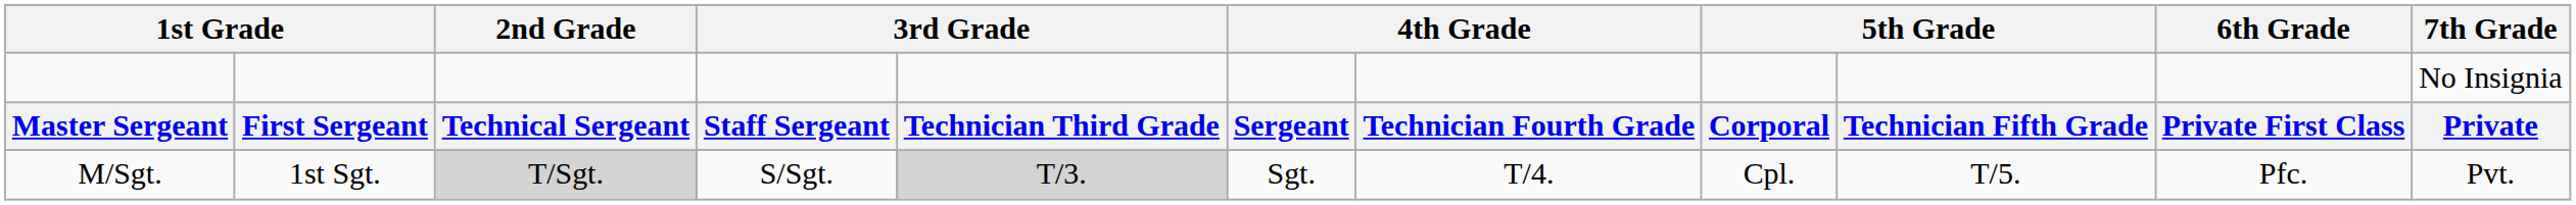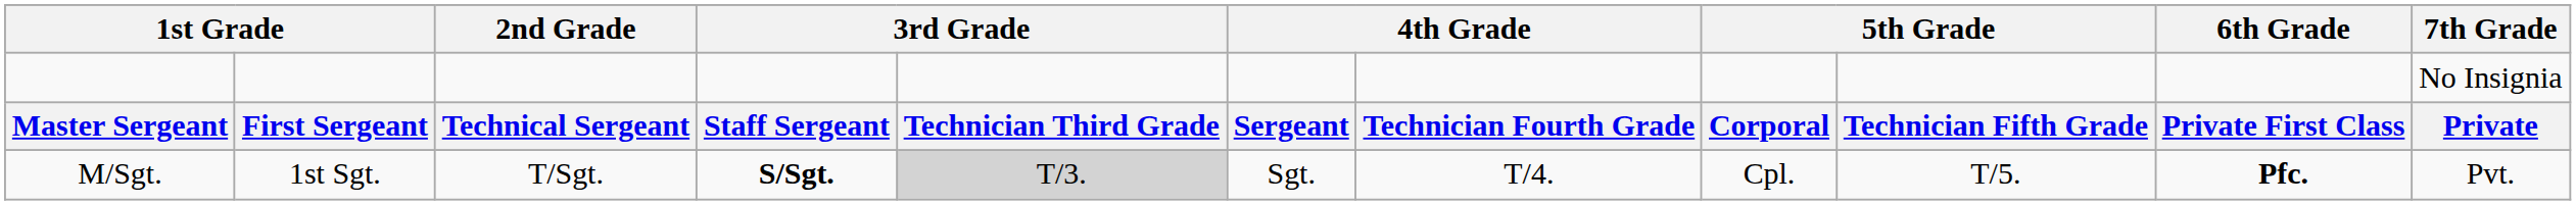M/Sgt. | 2nd Grade: lightgrey background -> no background
M/Sgt. | column 4: normal -> bold
M/Sgt. | 6th Grade: normal -> bold
